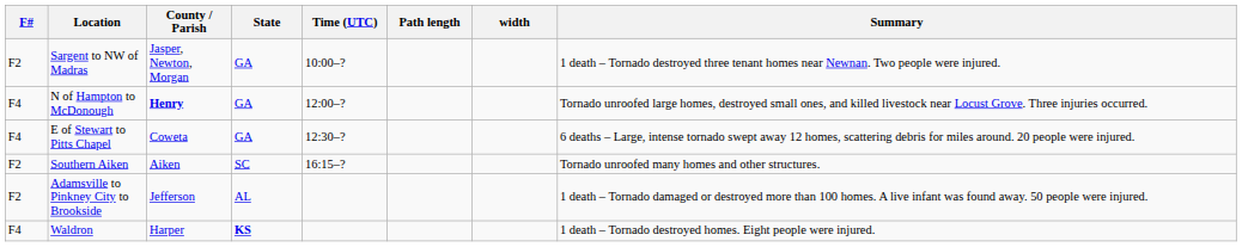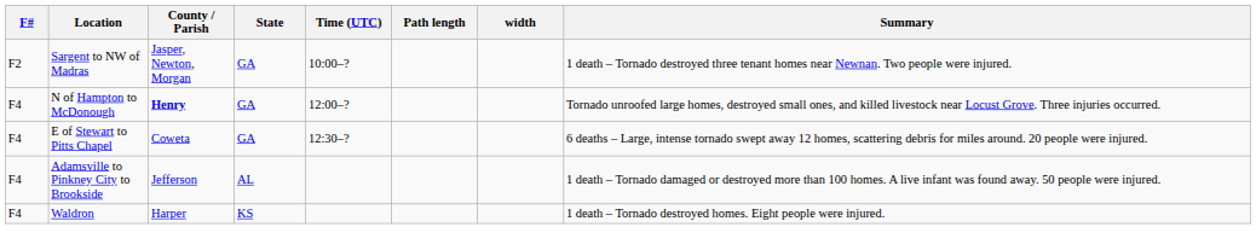- row: F2 | Southern Aiken | Aiken | SC | 16:15–? | Tornado unroofed many homes and other structures.
Adamsville to Pinkney City to Brookside | F#: F2 -> F4
Waldron | State: bold -> normal
